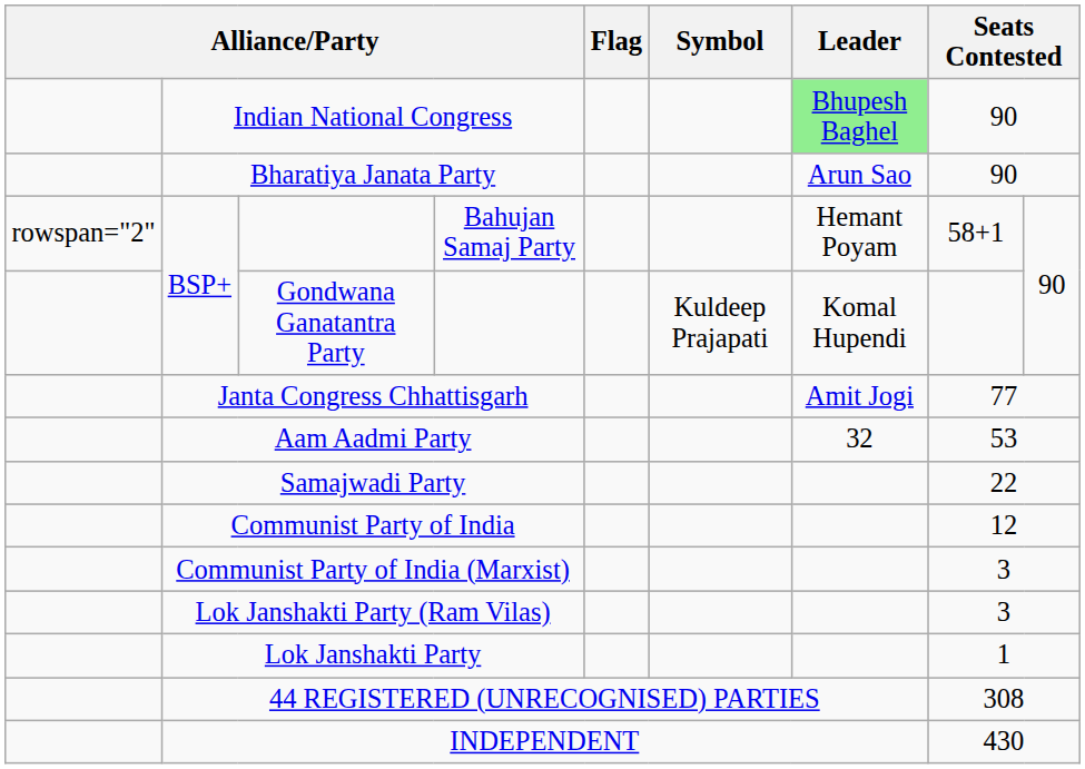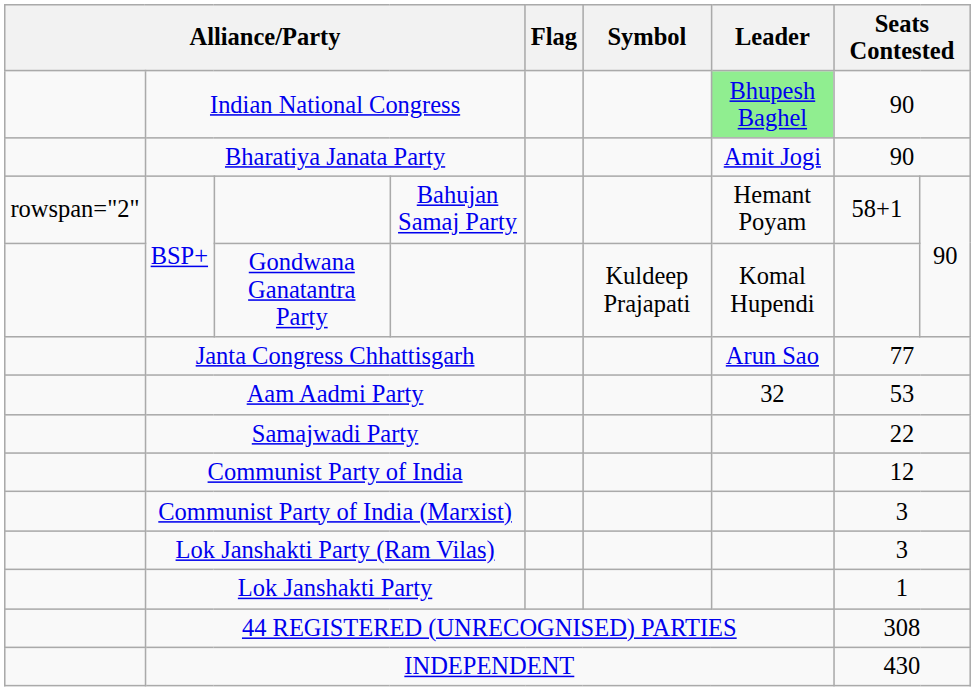Bharatiya Janata Party | Leader: Arun Sao -> Amit Jogi
Janta Congress Chhattisgarh | Leader: Amit Jogi -> Arun Sao
